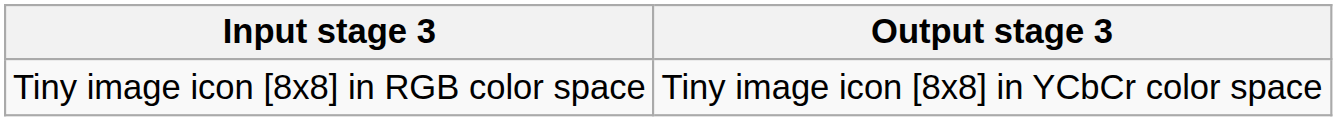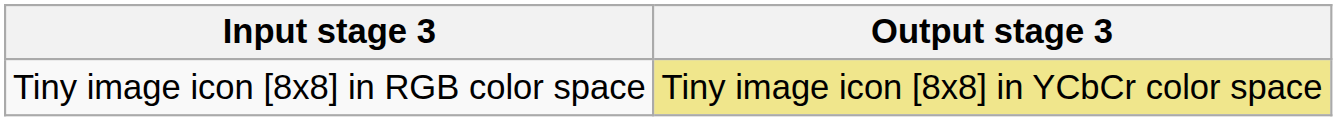Tiny image icon [8x8] in RGB color space | Output stage 3: no background -> khaki background
